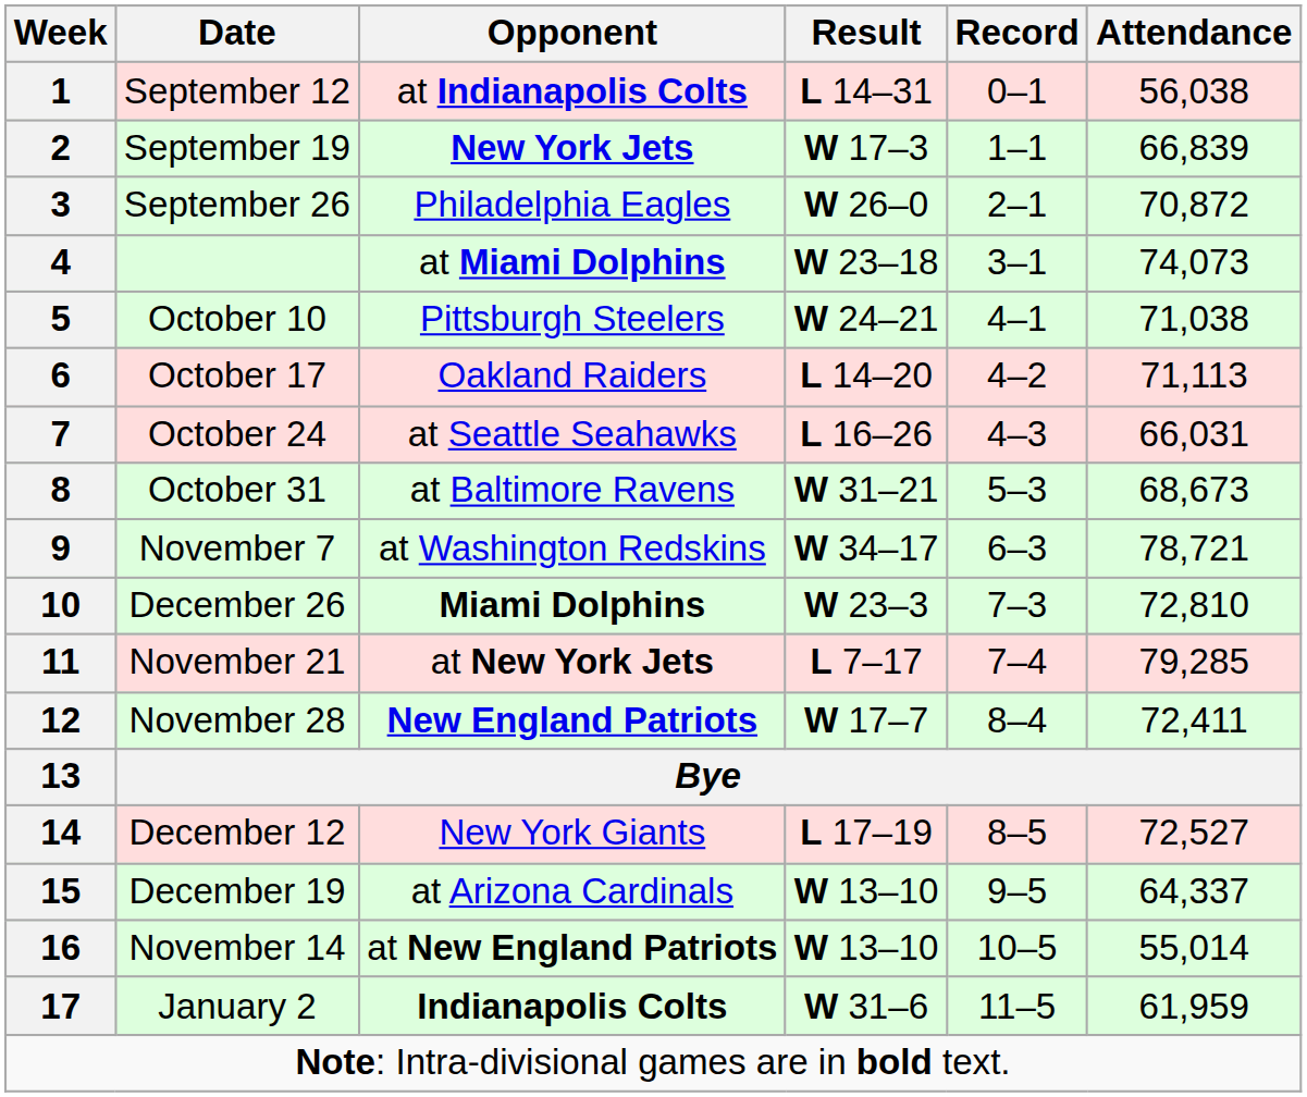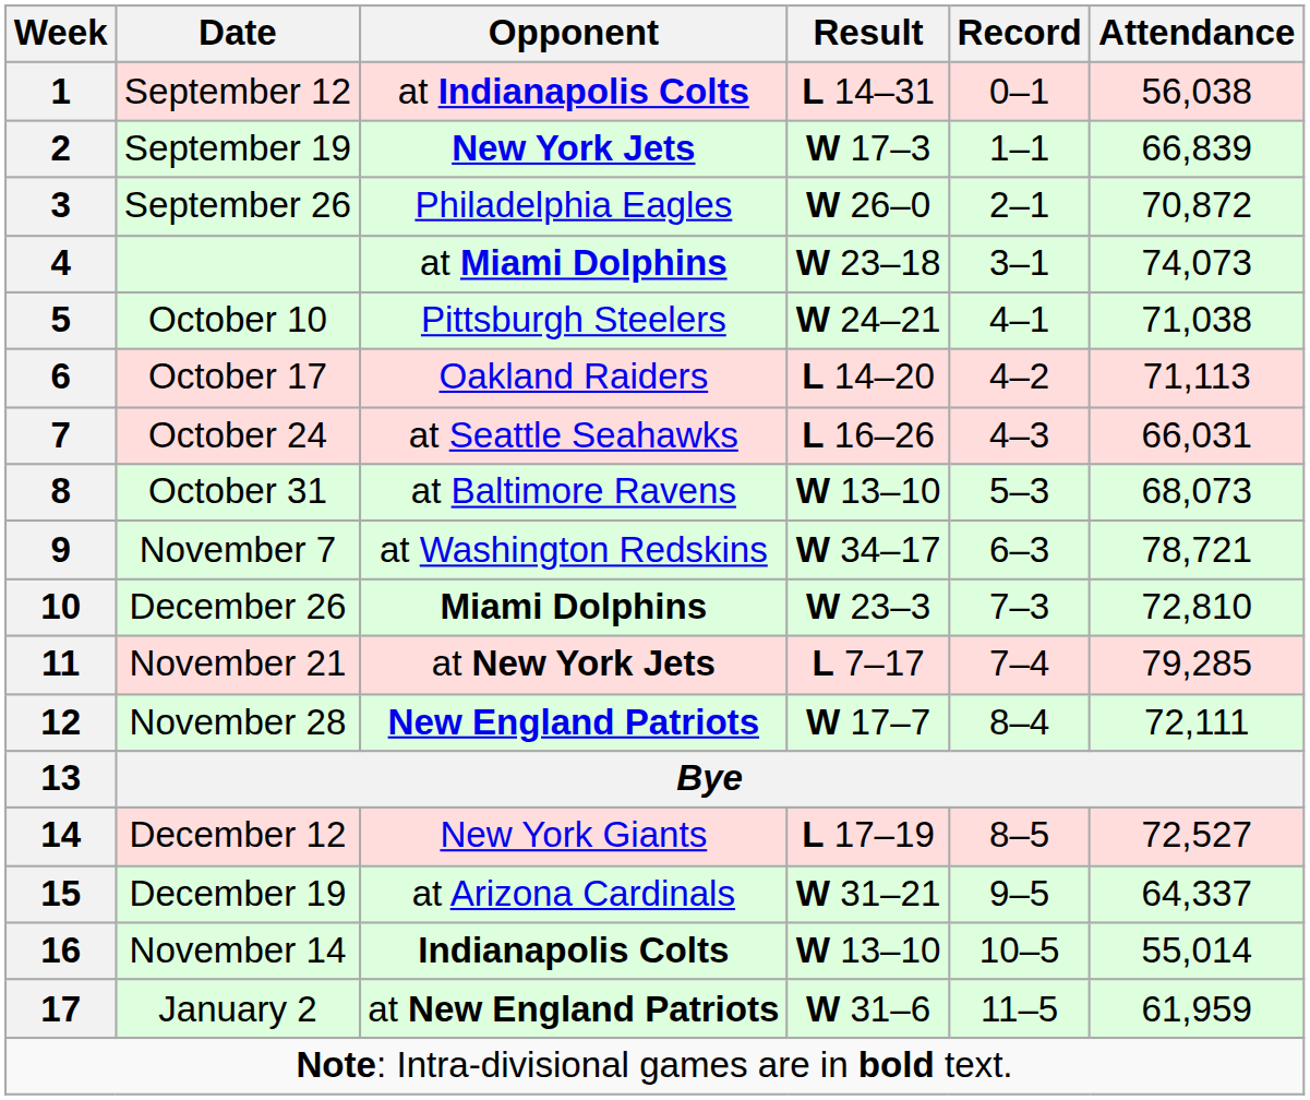8 | Result: W 31–21 -> W 13–10
8 | Attendance: 68,673 -> 68,073
12 | Attendance: 72,411 -> 72,111
15 | Result: W 13–10 -> W 31–21
16 | Opponent: at New England Patriots -> Indianapolis Colts
17 | Opponent: Indianapolis Colts -> at New England Patriots
